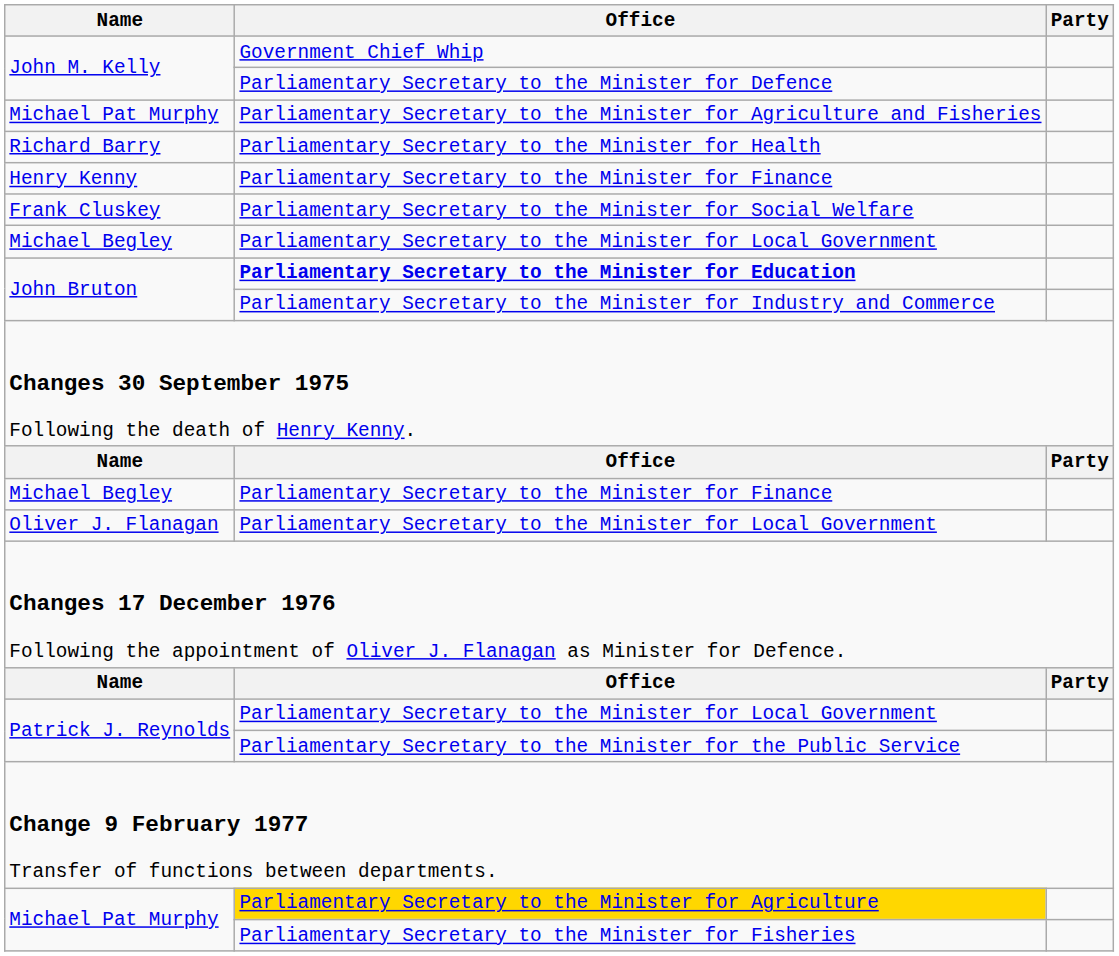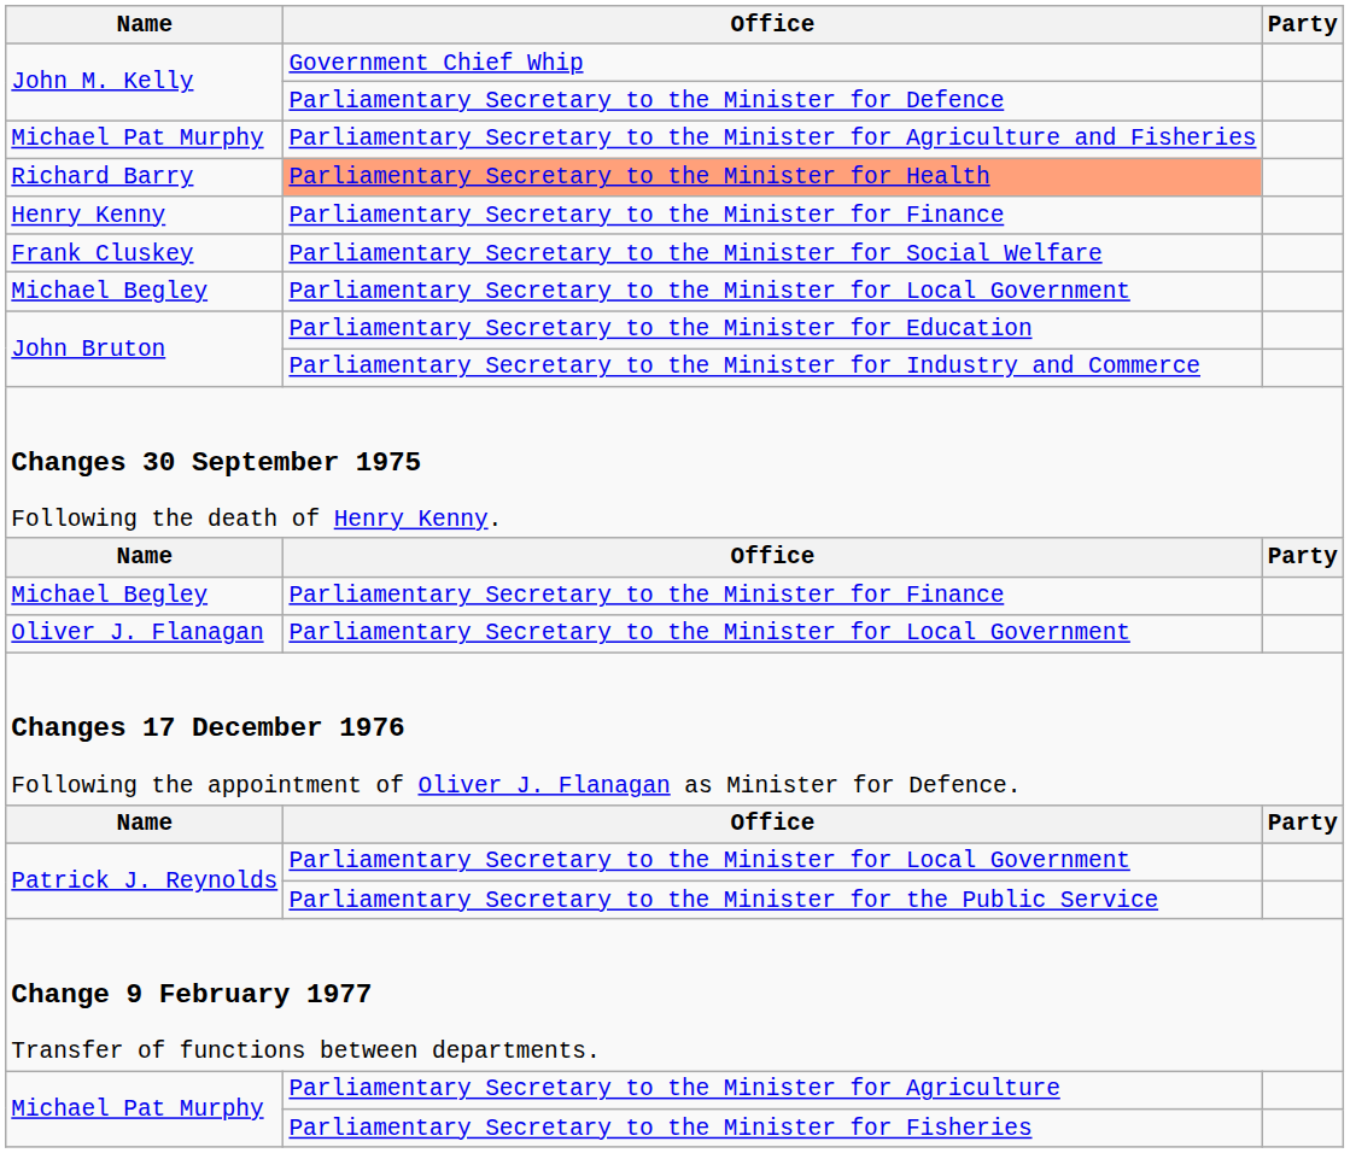Parliamentary Secretary to the Minister for Health | Office: no background -> lightsalmon background
Parliamentary Secretary to the Minister for Education | Office: bold -> normal
Parliamentary Secretary to the Minister for Agriculture | Office: gold background -> no background
